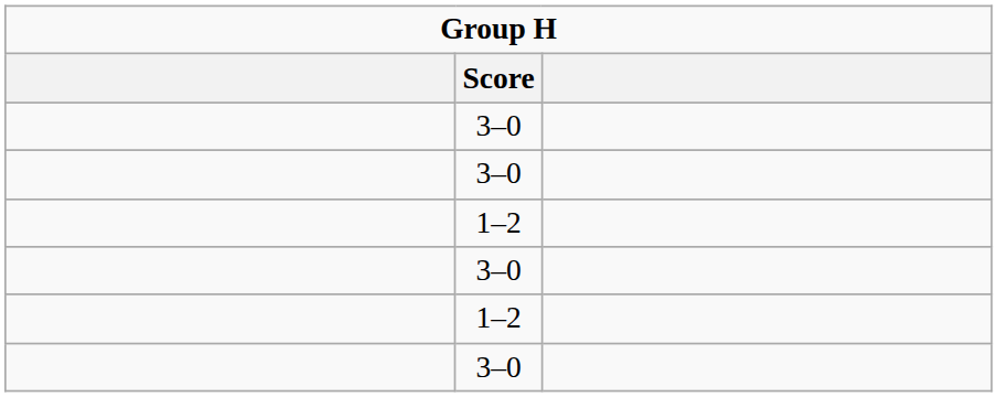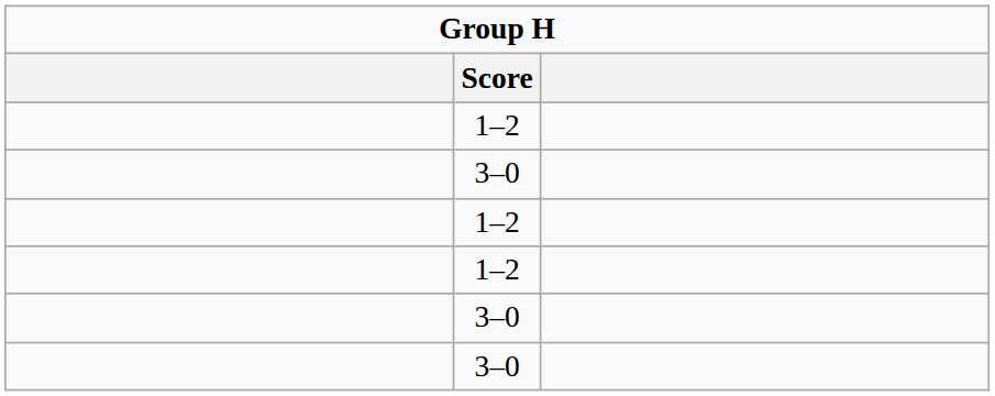row 3 | Score: 3–0 -> 1–2
row 6 | Score: 3–0 -> 1–2
row 7 | Score: 1–2 -> 3–0
